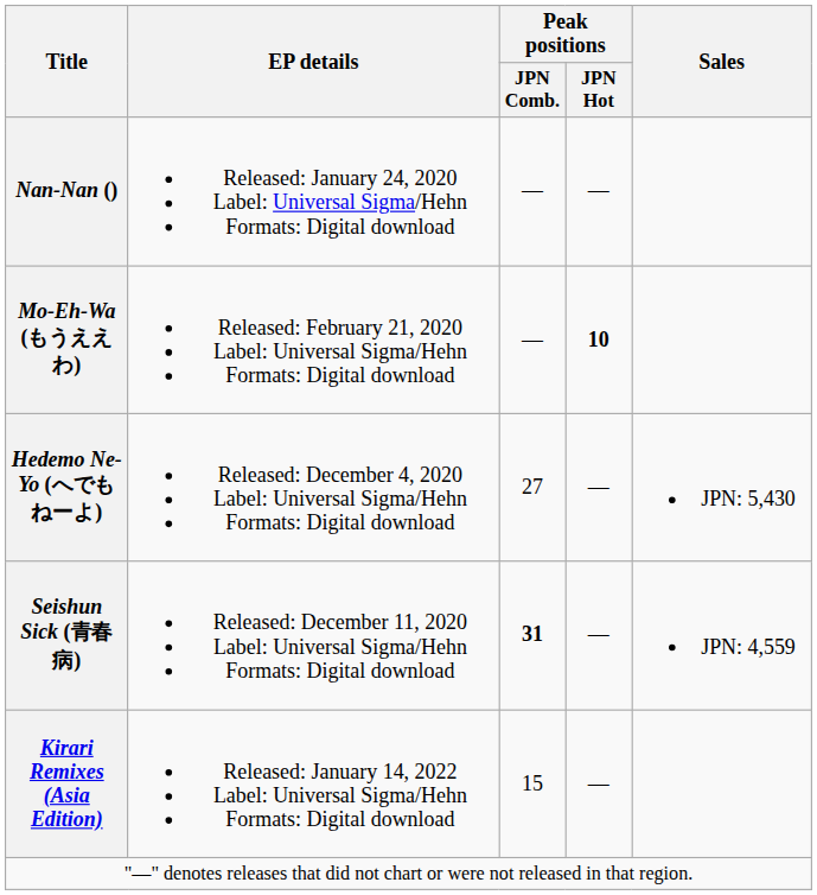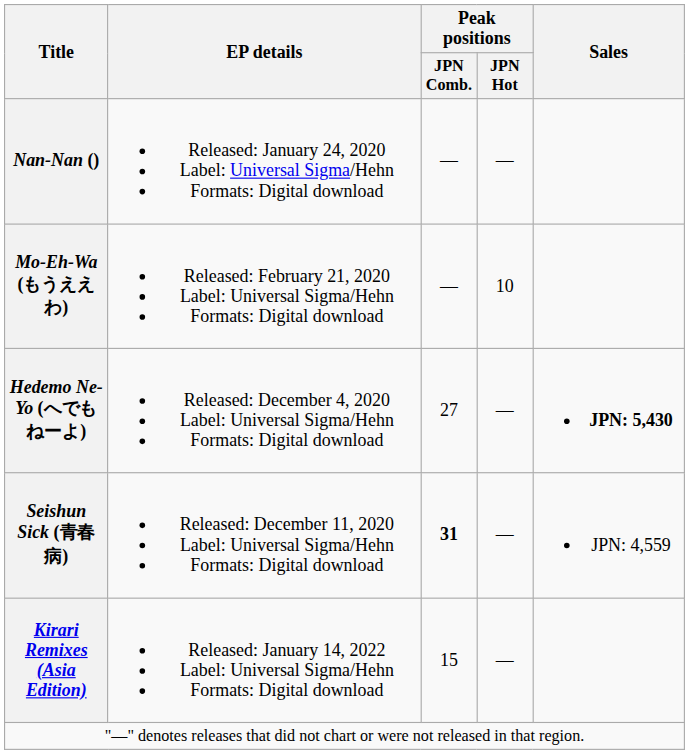Mo-Eh-Wa (もうええわ) | Peak positions / JPN Hot: bold -> normal
Hedemo Ne-Yo (へでもねーよ) | Sales: normal -> bold
